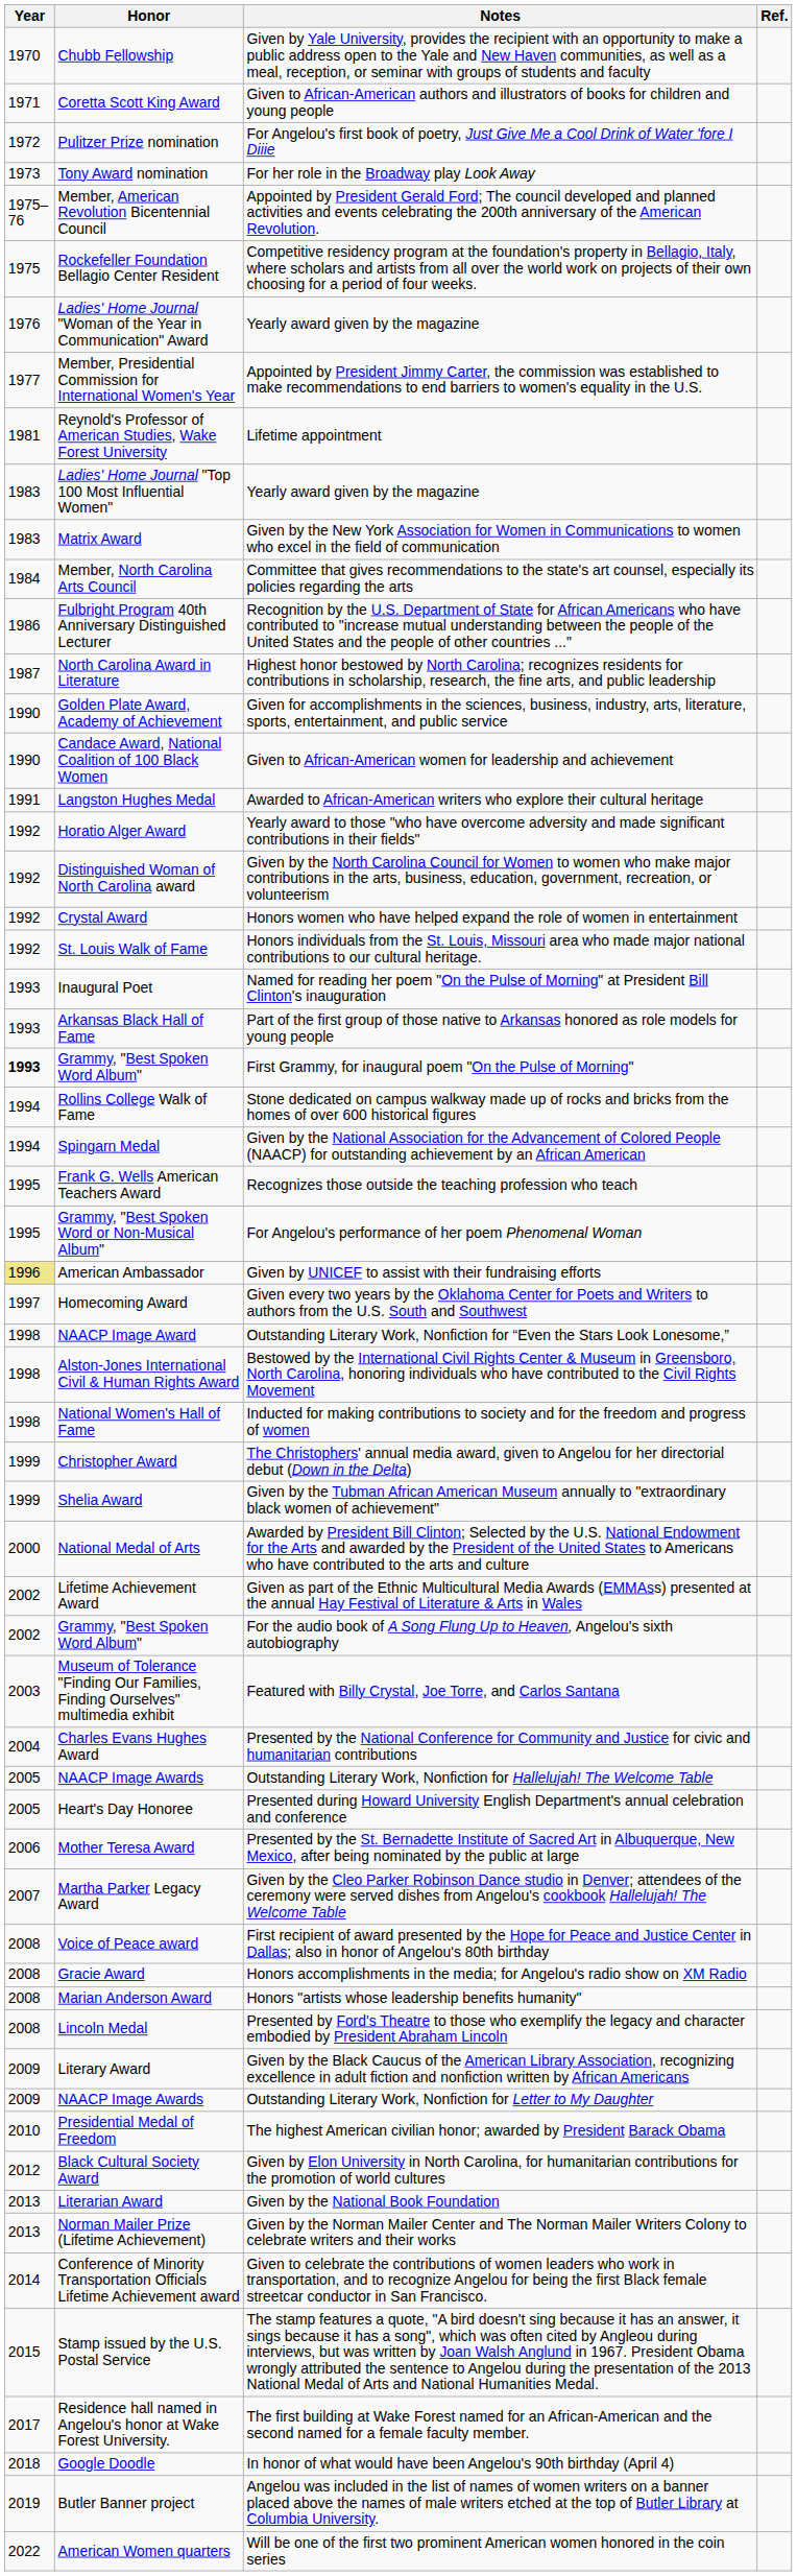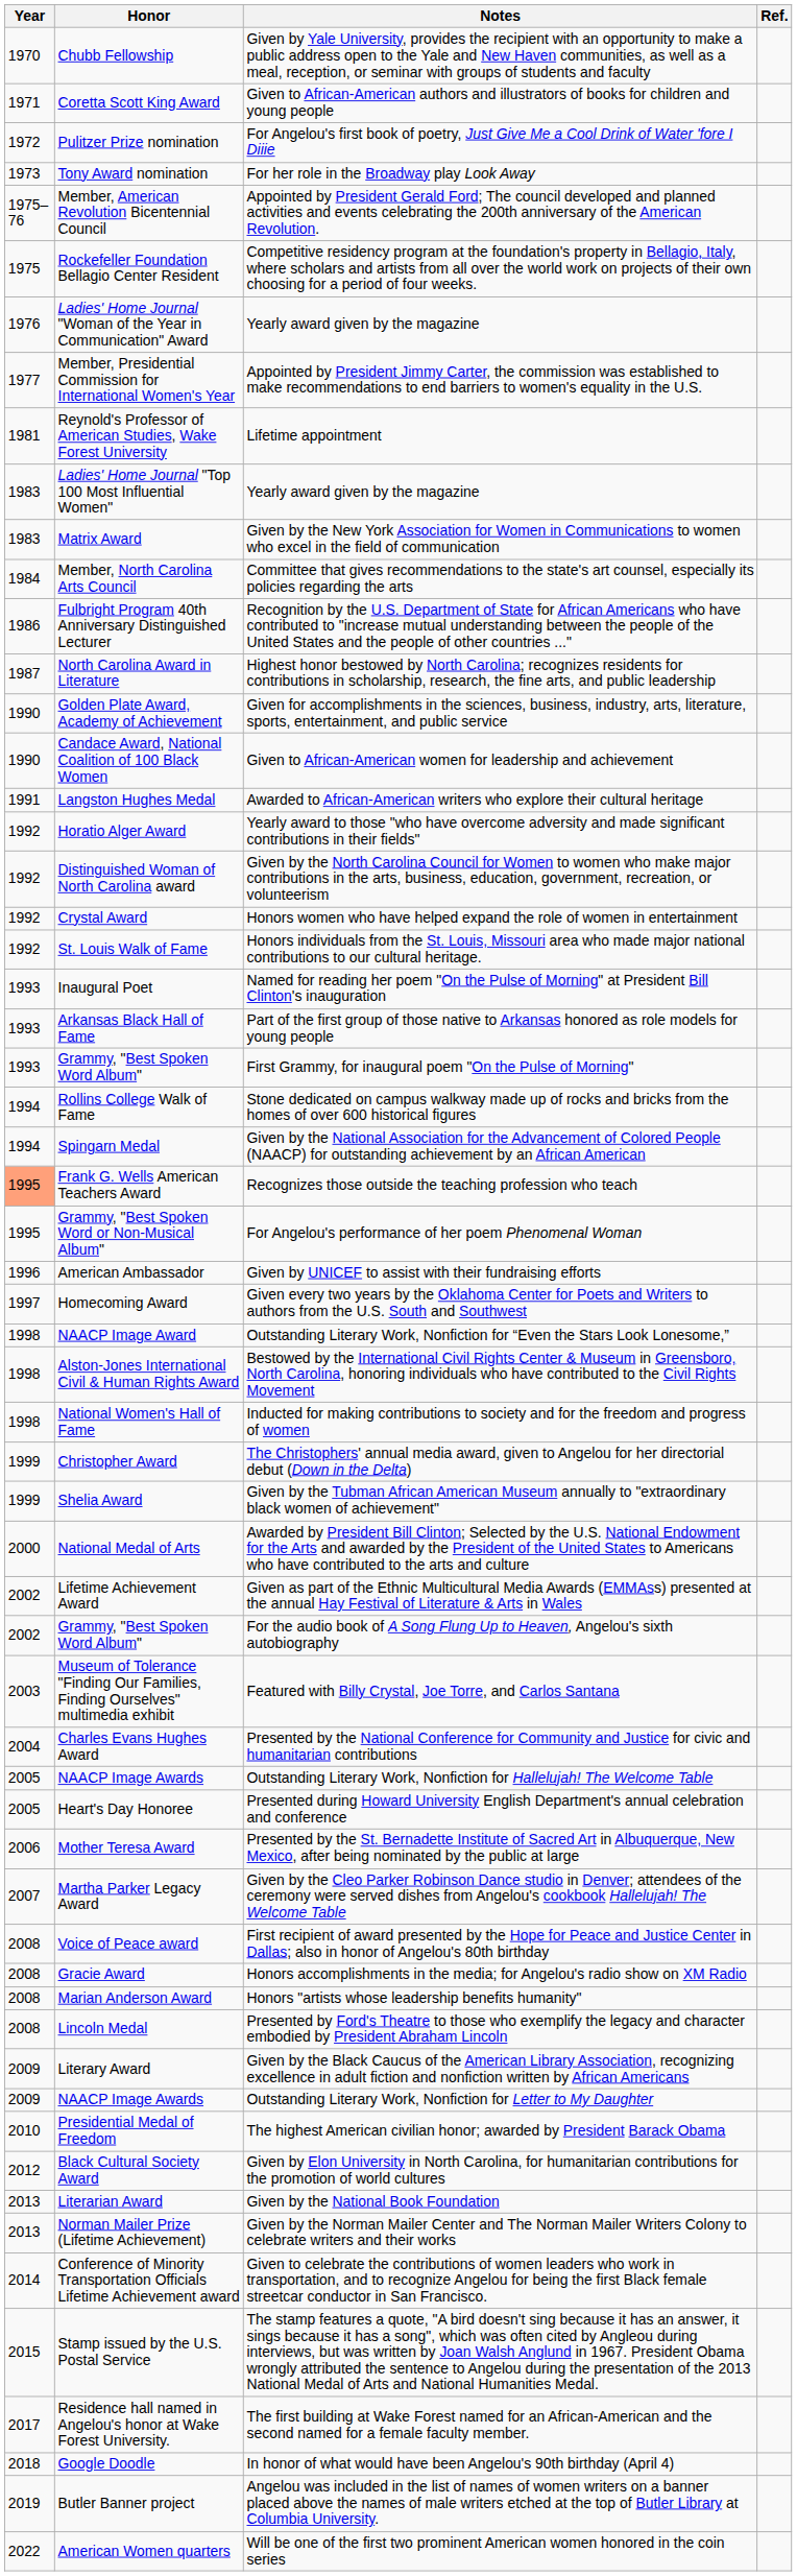First Grammy, for inaugural poem "On the Pulse of Morning" | Year: bold -> normal
Recognizes those outside the teaching profession who teach | Year: no background -> lightsalmon background
Given by UNICEF to assist with their fundraising efforts | Year: khaki background -> no background
